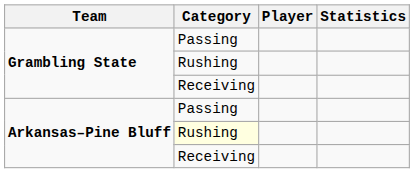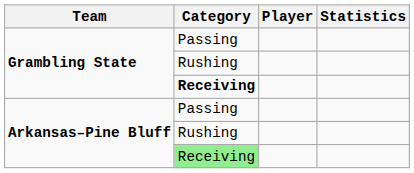Grambling State / Receiving | Category: normal -> bold
Arkansas–Pine Bluff / Rushing | Category: lightyellow background -> no background
Arkansas–Pine Bluff / Receiving | Category: no background -> lightgreen background
